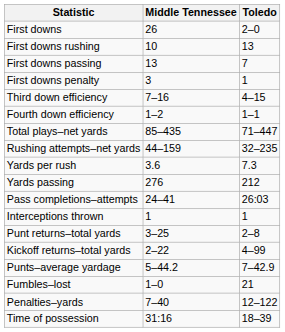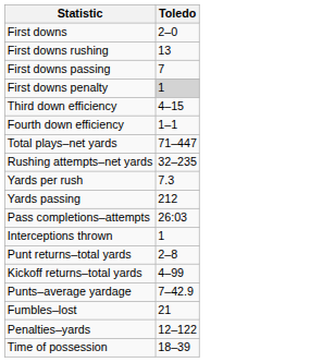- column: Middle Tennessee | 26 | 10 | 13 | 3 | 7–16 | 1–2 | 85–435 | 44–159 | 3.6 | 276 | 24–41 | 1 | 3–25 | 2–22 | 5–44.2 | 1–0 | 7–40 | 31:16
First downs penalty | Toledo: no background -> lightgrey background
